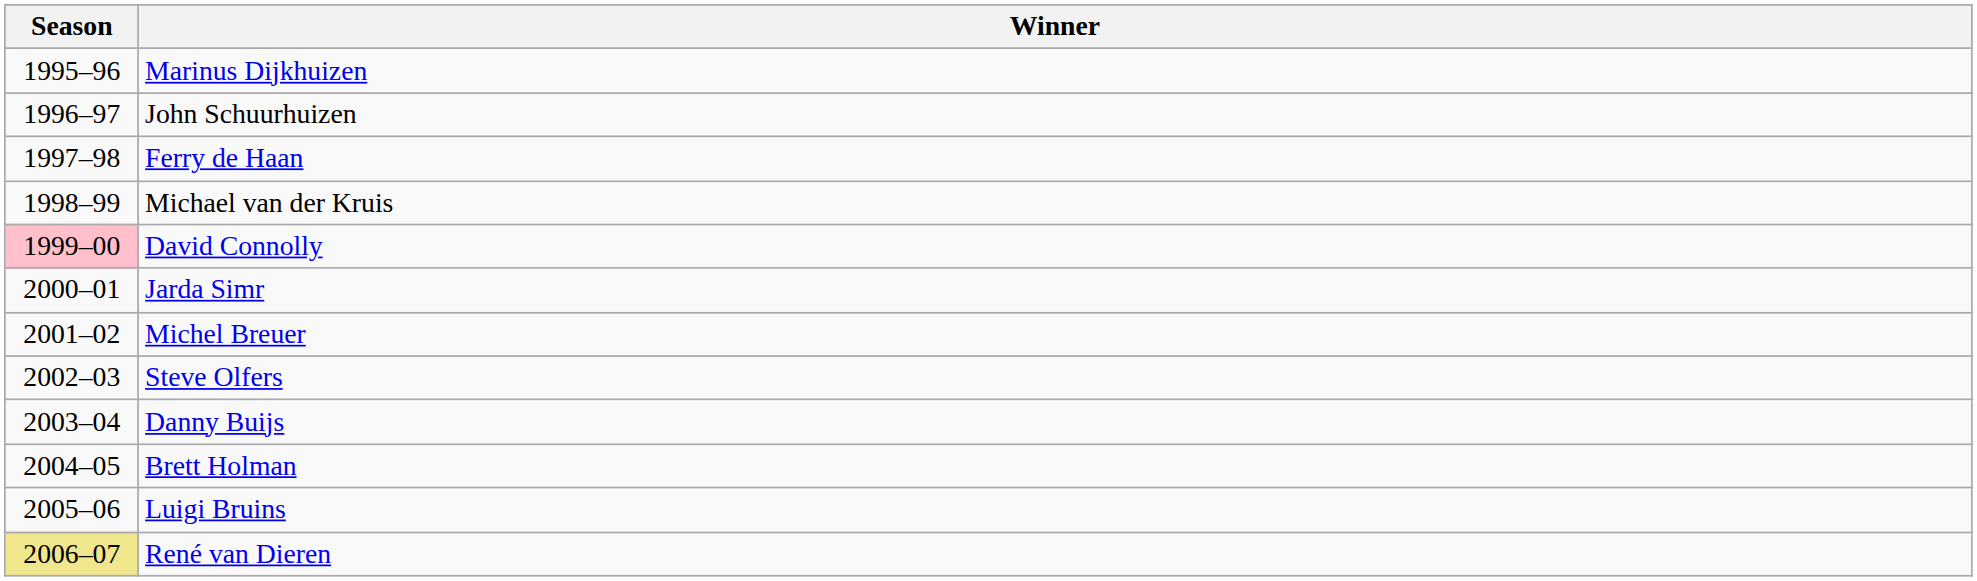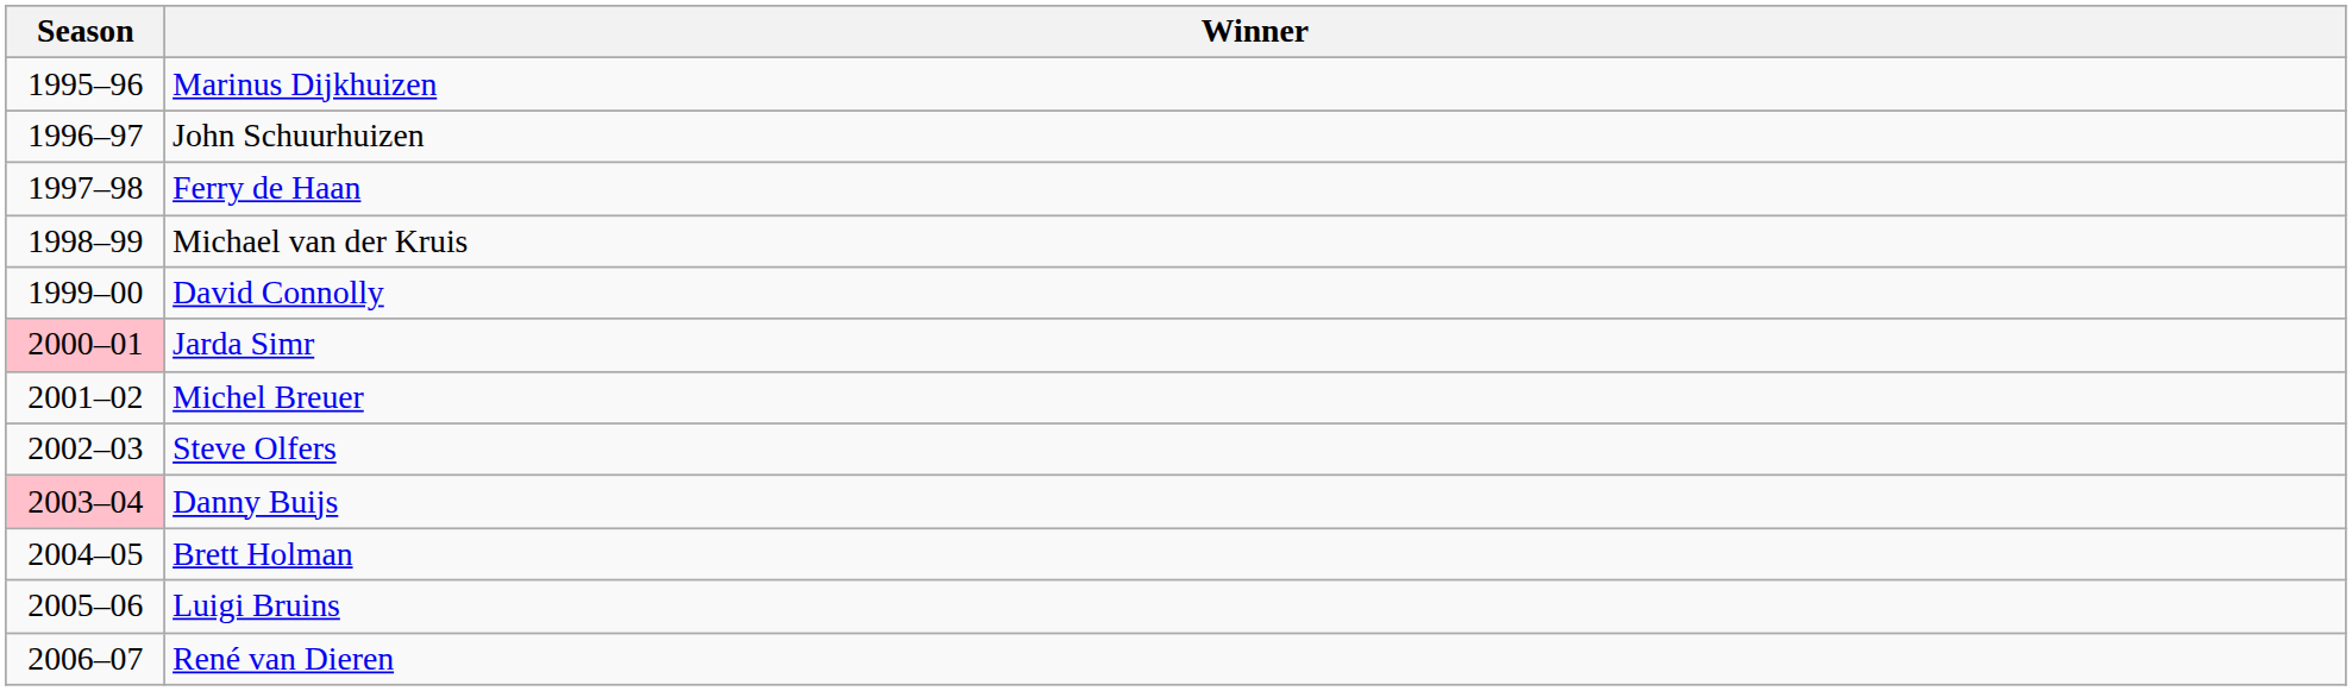David Connolly | Season: pink background -> no background
Jarda Simr | Season: no background -> pink background
Danny Buijs | Season: no background -> pink background
René van Dieren | Season: khaki background -> no background
